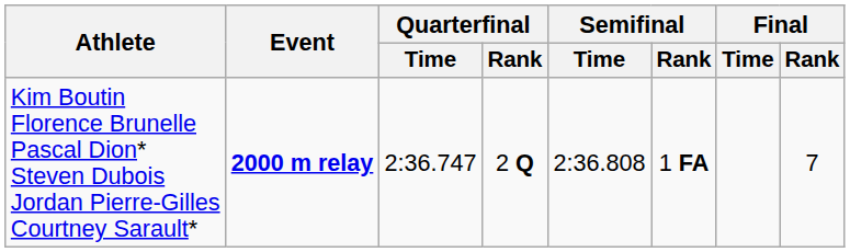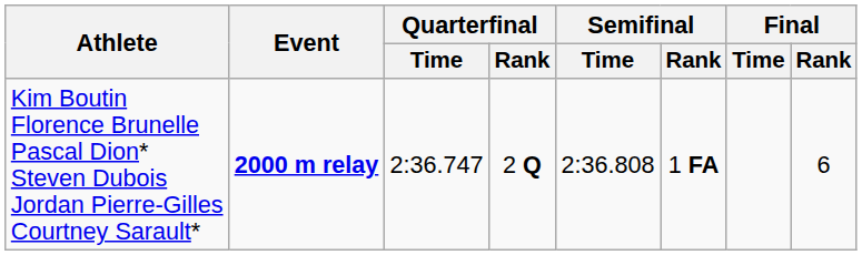row 3 | Final / Rank: 7 -> 6
